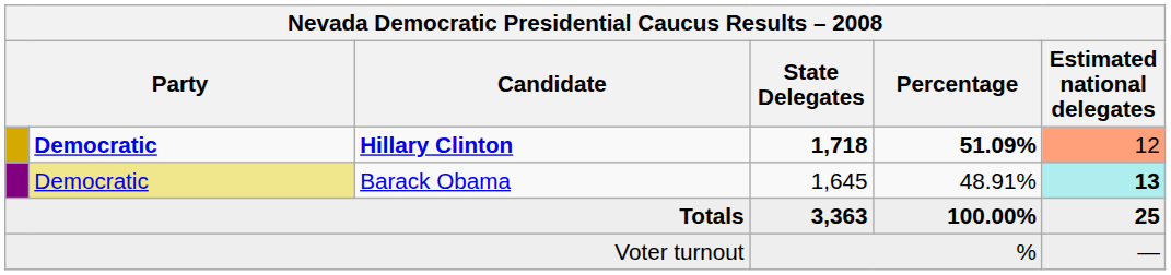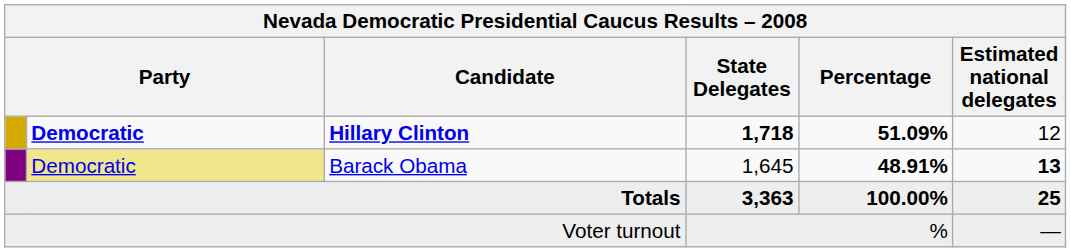Hillary Clinton | Estimated national delegates: lightsalmon background -> no background
Barack Obama | Percentage: normal -> bold
Barack Obama | Estimated national delegates: paleturquoise background -> no background
